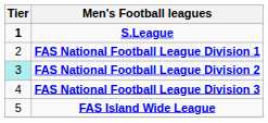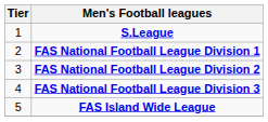S.League | Tier: bold -> normal
FAS National Football League Division 2 | Tier: paleturquoise background -> no background
